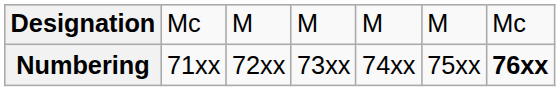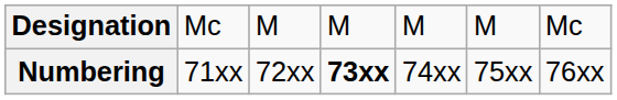Numbering | column 4: normal -> bold
Numbering | column 7: bold -> normal
